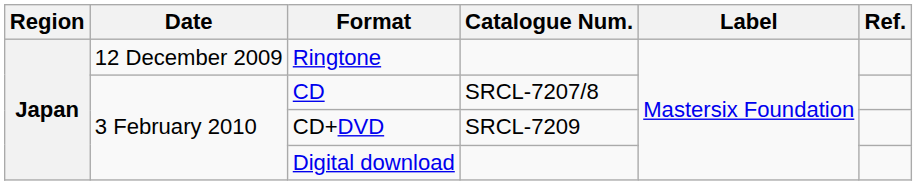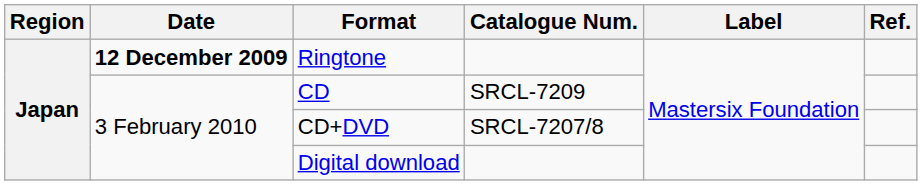Ringtone | Date: normal -> bold
CD | Catalogue Num.: SRCL-7207/8 -> SRCL-7209
CD+DVD | Catalogue Num.: SRCL-7209 -> SRCL-7207/8
